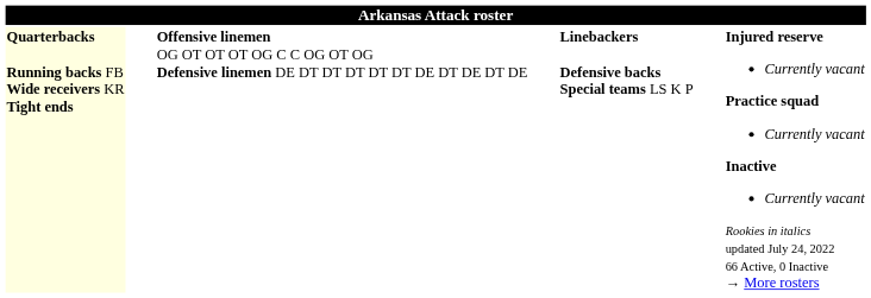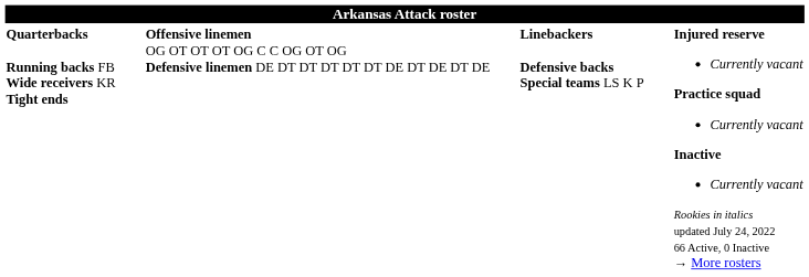Quarterbacks Running backs FB Wide receivers KR Tight ends | column 1: lightyellow background -> no background
